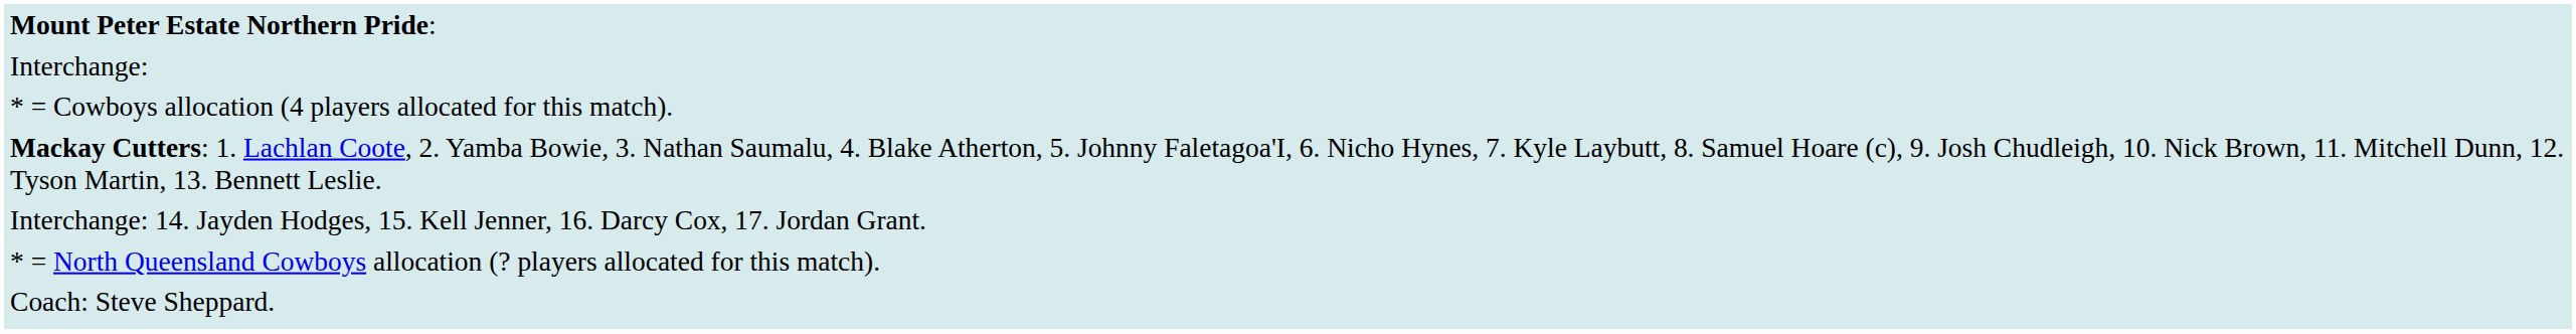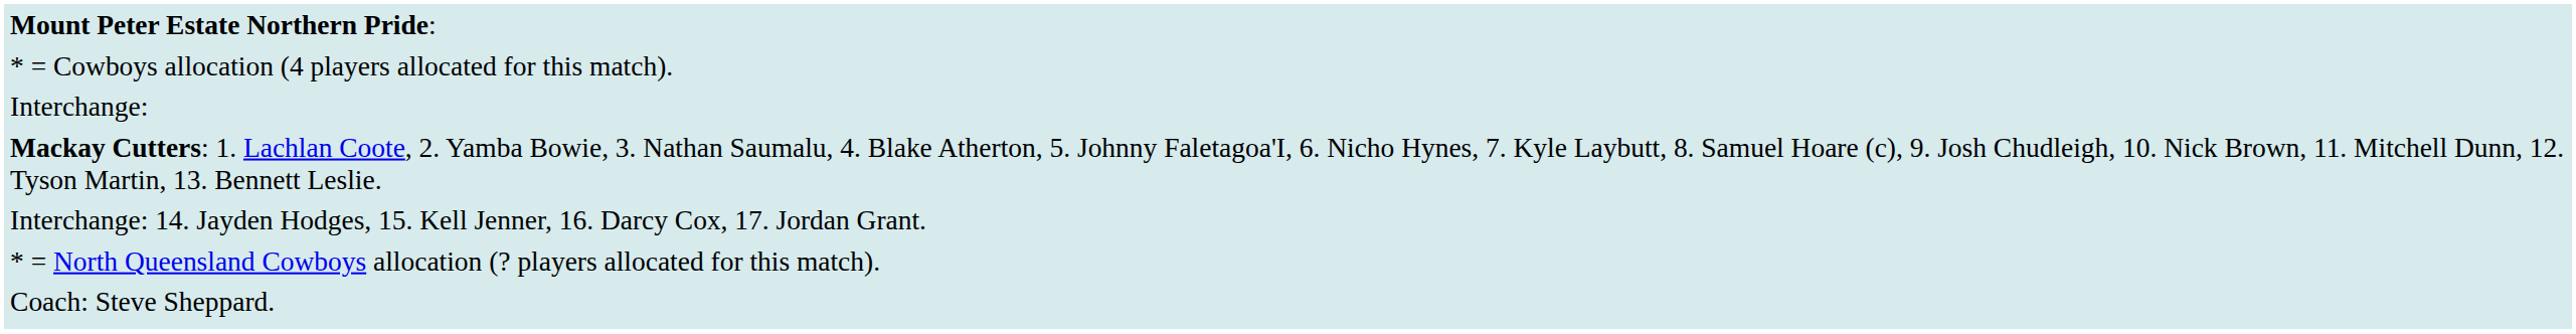row 2 | column 1: Interchange: -> * = Cowboys allocation (4 players allocated for this match).
row 3 | column 1: * = Cowboys allocation (4 players allocated for this match). -> Interchange:
